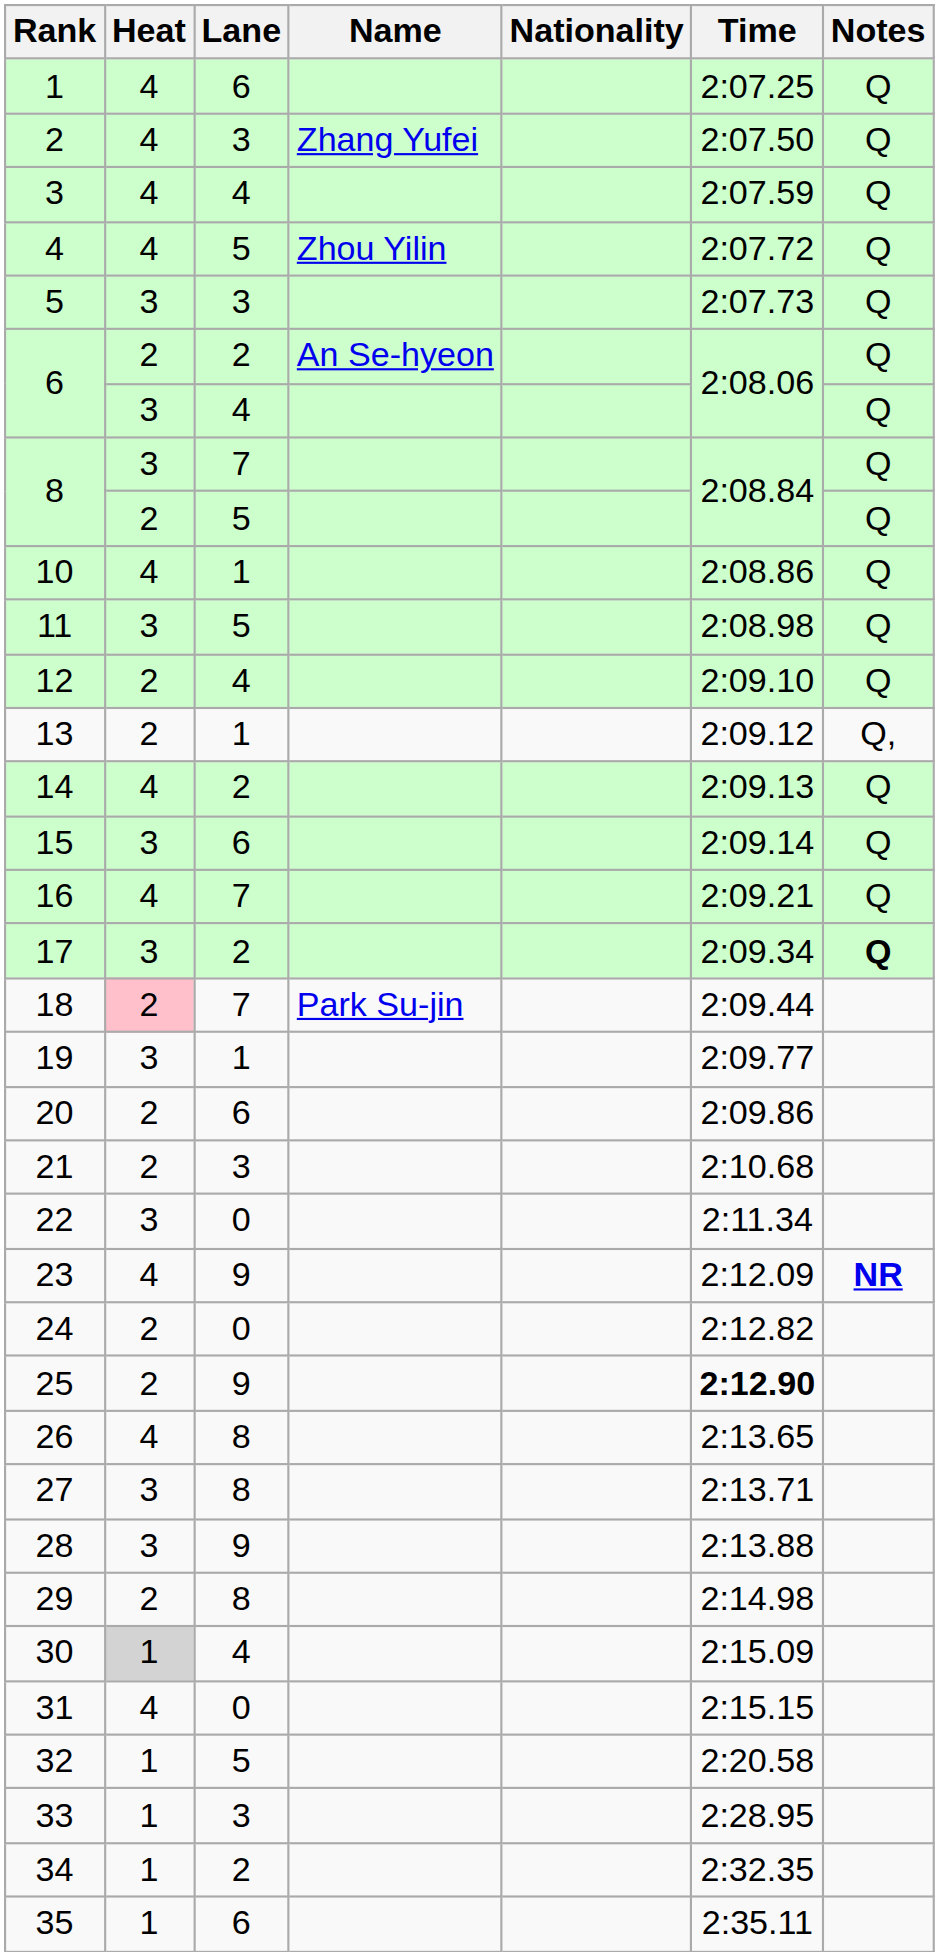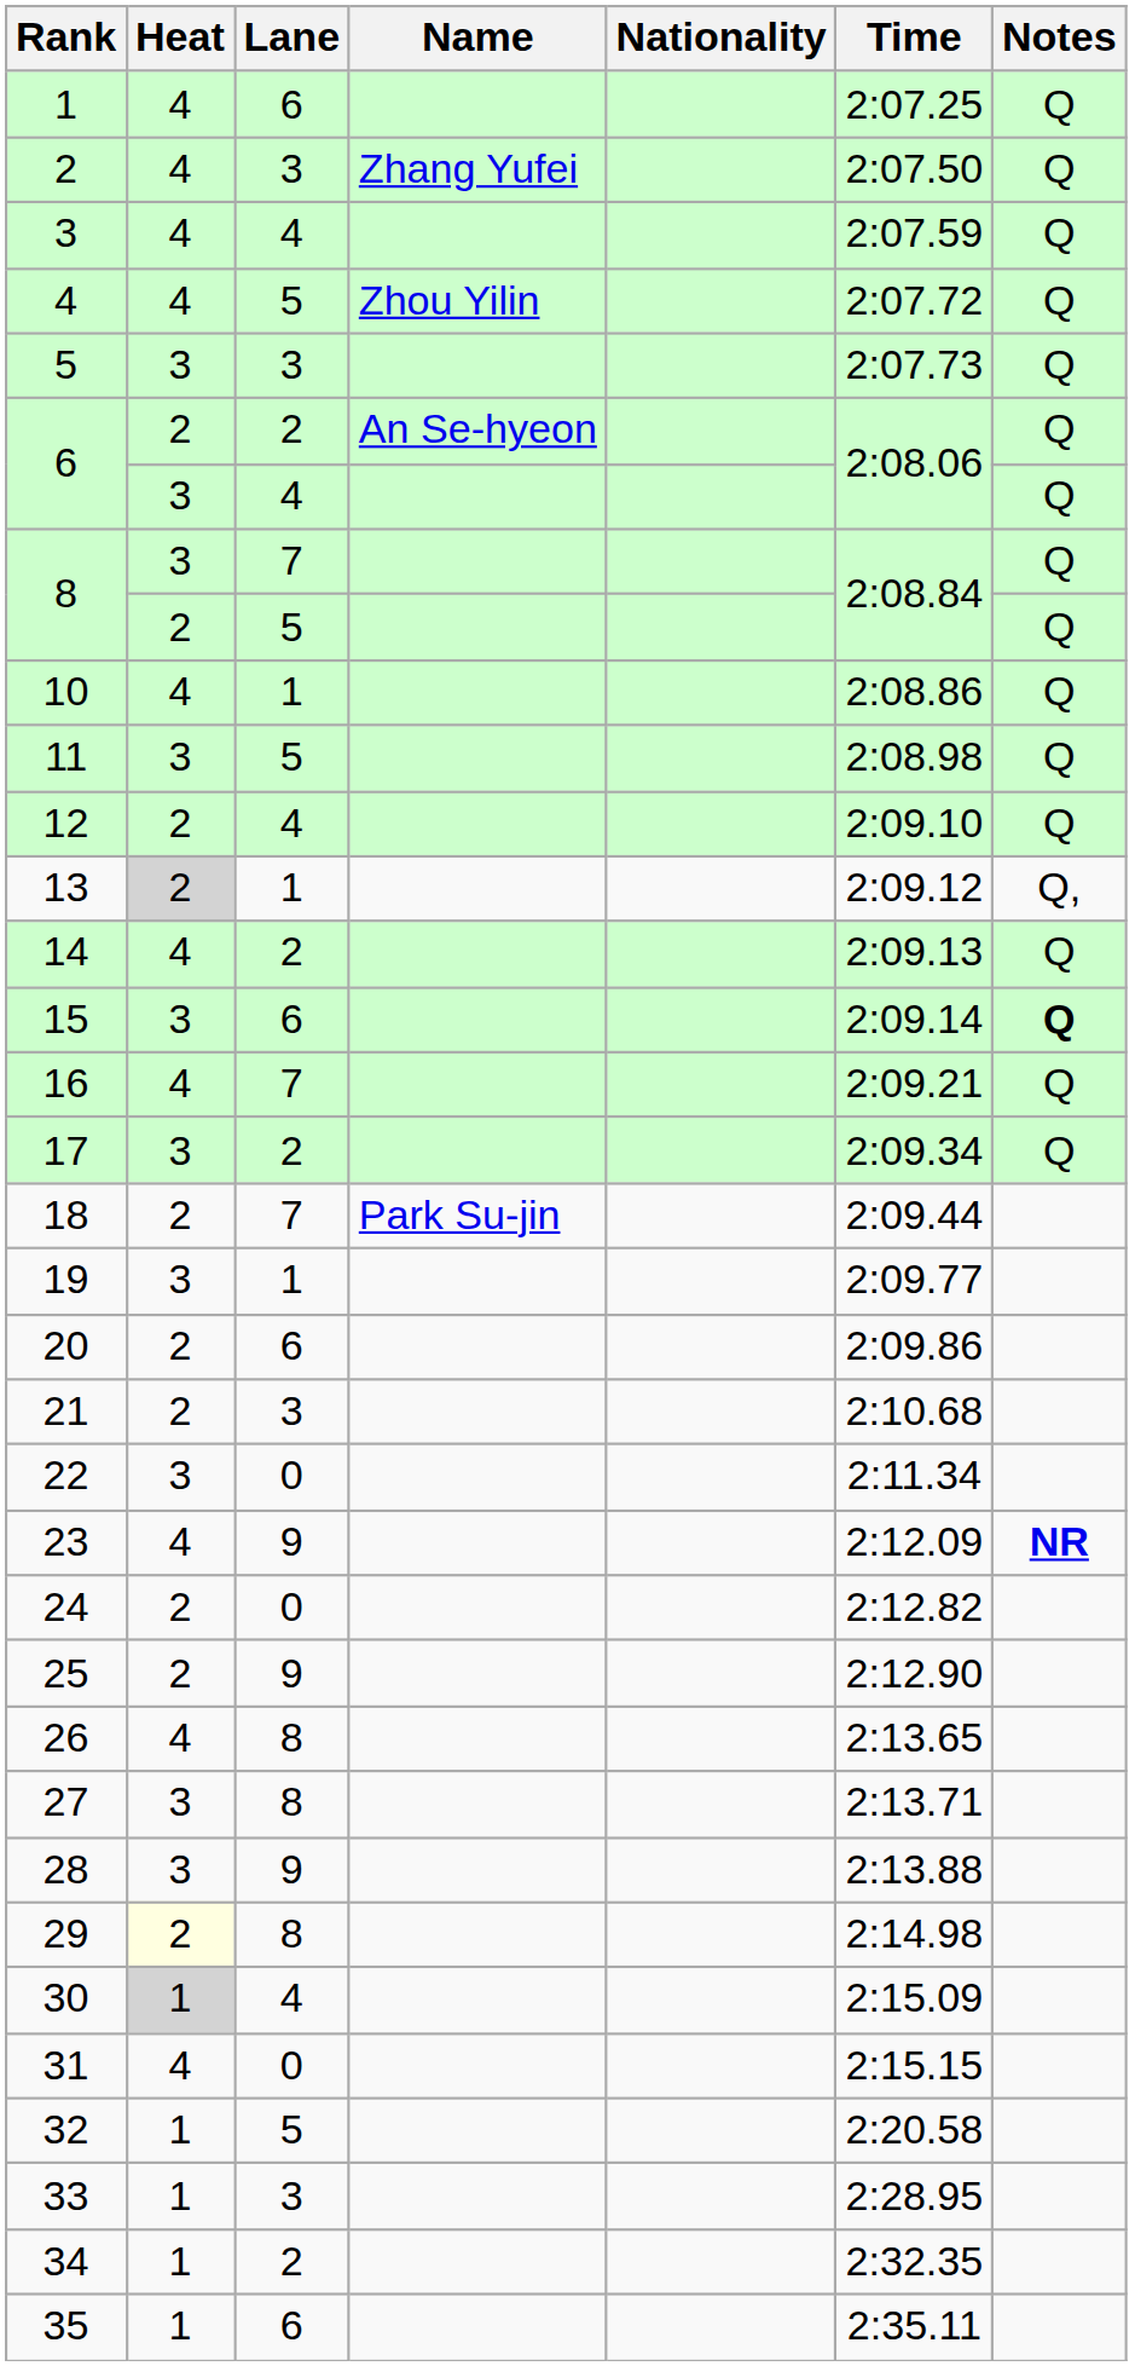13 | Heat: no background -> lightgrey background
15 | Notes: normal -> bold
17 | Notes: bold -> normal
18 | Heat: pink background -> no background
25 | Time: bold -> normal
29 | Heat: no background -> lightyellow background
